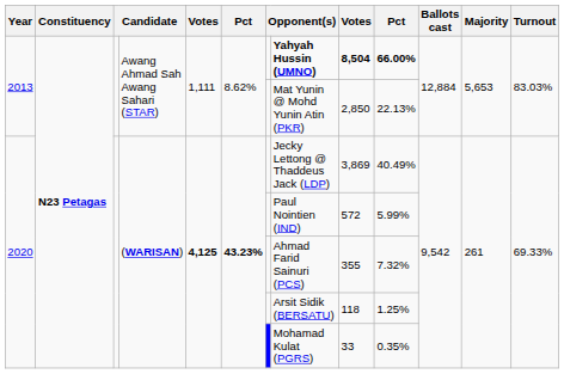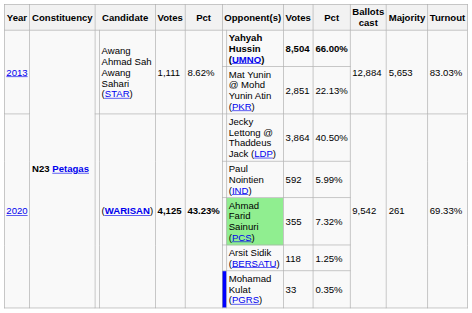row 3 | column 9: 2,850 -> 2,851
row 4 | column 9: 3,869 -> 3,864
row 4 | column 10: 40.49% -> 40.50%
row 5 | column 9: 572 -> 592
row 6 | column 8: no background -> lightgreen background
